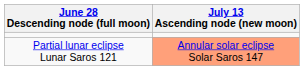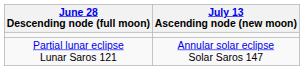Partial lunar eclipse Lunar Saros 121 | July 13 Ascending node (new moon): lightsalmon background -> no background
